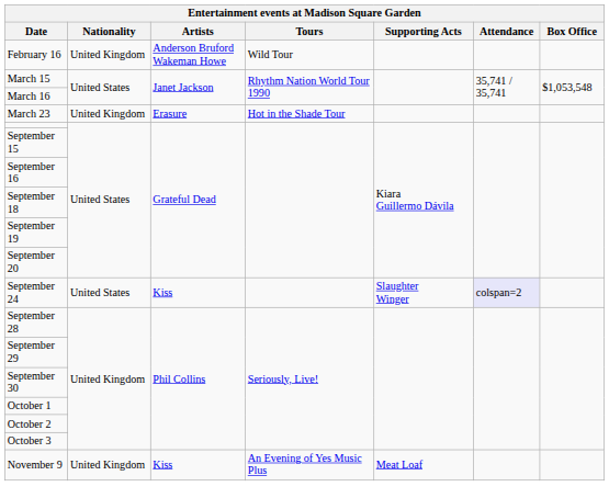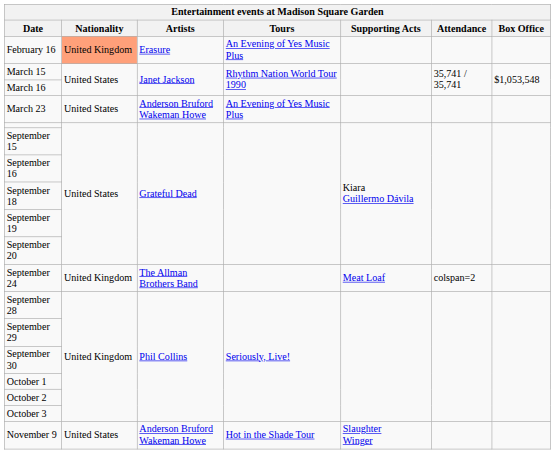February 16 | Nationality: no background -> lightsalmon background
February 16 | Artists: Anderson Bruford Wakeman Howe -> Erasure
February 16 | Tours: Wild Tour -> An Evening of Yes Music Plus
March 23 | Nationality: United Kingdom -> United States
March 23 | Artists: Erasure -> Anderson Bruford Wakeman Howe
March 23 | Tours: Hot in the Shade Tour -> An Evening of Yes Music Plus
September 24 | Nationality: United States -> United Kingdom
September 24 | Artists: Kiss -> The Allman Brothers Band
September 24 | Supporting Acts: Slaughter Winger -> Meat Loaf
September 24 | Attendance: lavender background -> no background
November 9 | Nationality: United Kingdom -> United States
November 9 | Artists: Kiss -> Anderson Bruford Wakeman Howe
November 9 | Tours: An Evening of Yes Music Plus -> Hot in the Shade Tour
November 9 | Supporting Acts: Meat Loaf -> Slaughter Winger
